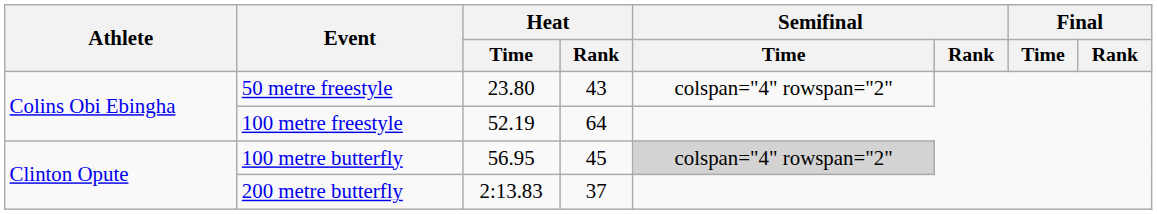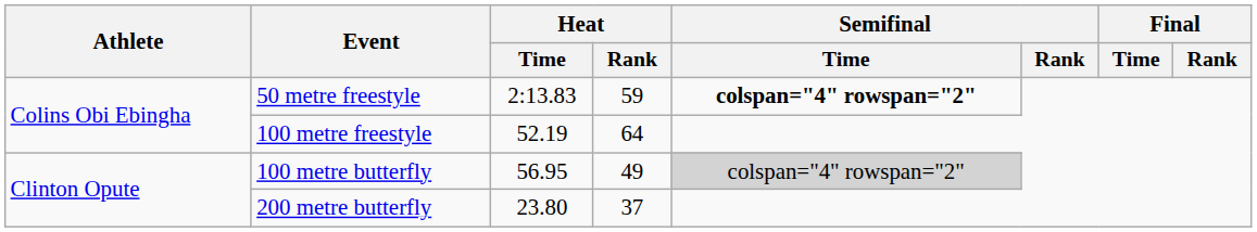50 metre freestyle | Heat / Time: 23.80 -> 2:13.83
50 metre freestyle | Heat / Rank: 43 -> 59
50 metre freestyle | Semifinal / Time: normal -> bold
100 metre butterfly | Heat / Rank: 45 -> 49
200 metre butterfly | Heat / Time: 2:13.83 -> 23.80
